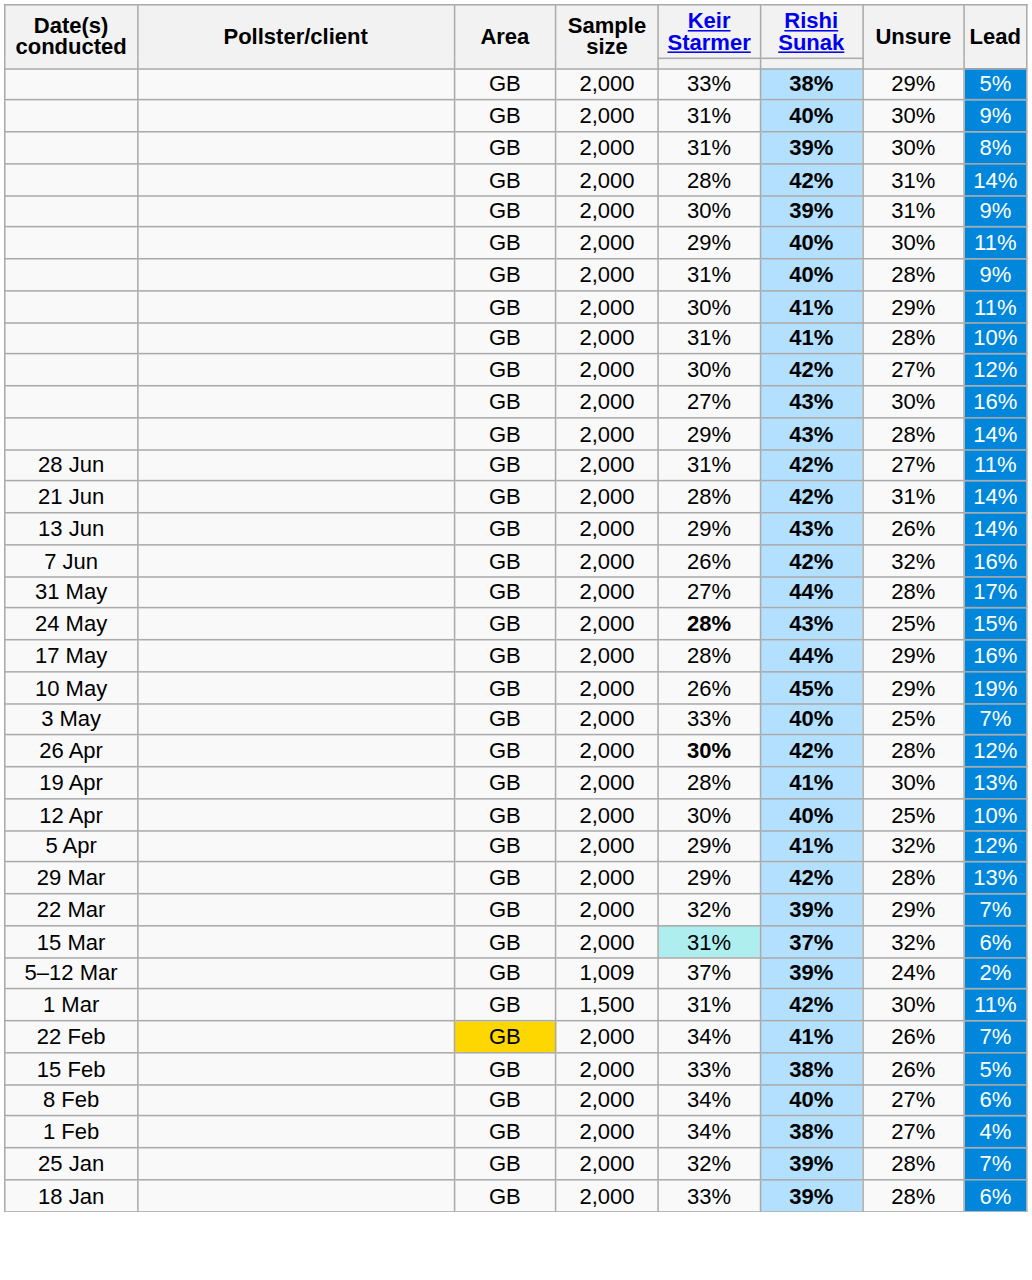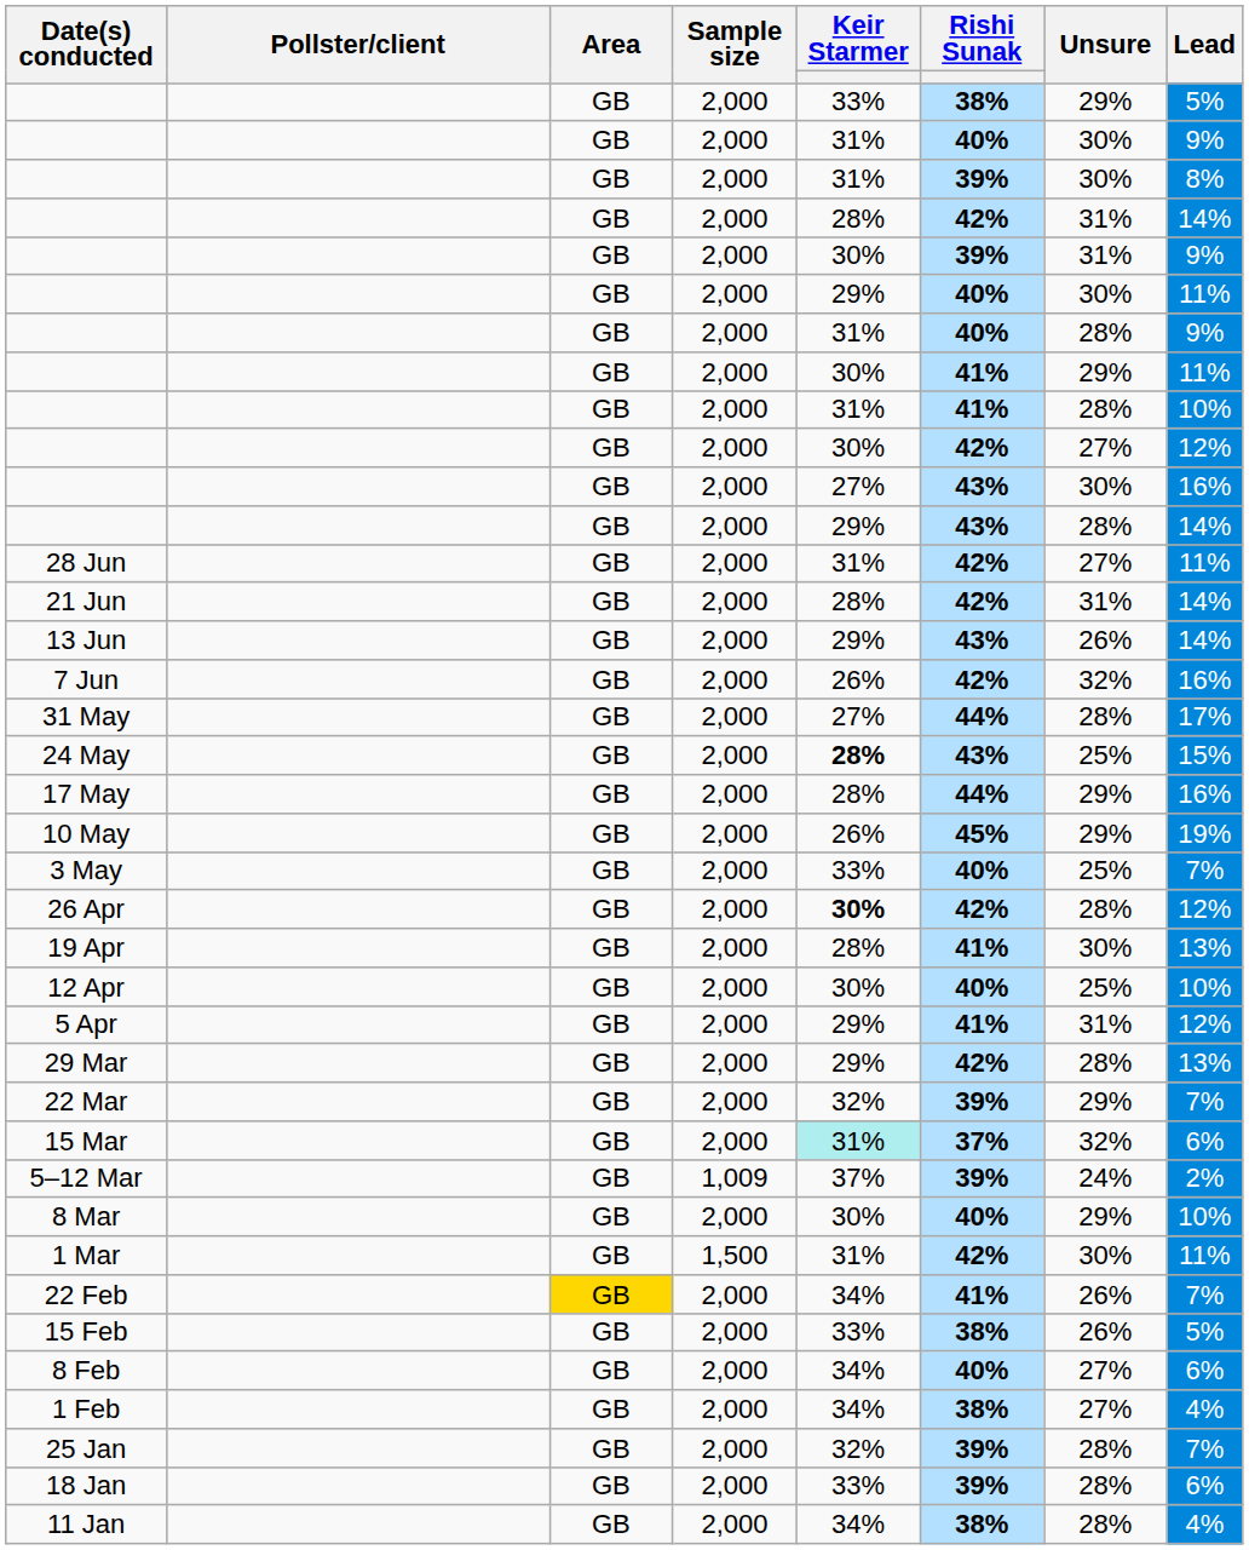5 Apr | Unsure: 32% -> 31%
+ row: 8 Mar | GB | 2,000 | 30% | 40% | 29% | 10%
+ row: 11 Jan | GB | 2,000 | 34% | 38% | 28% | 4%
